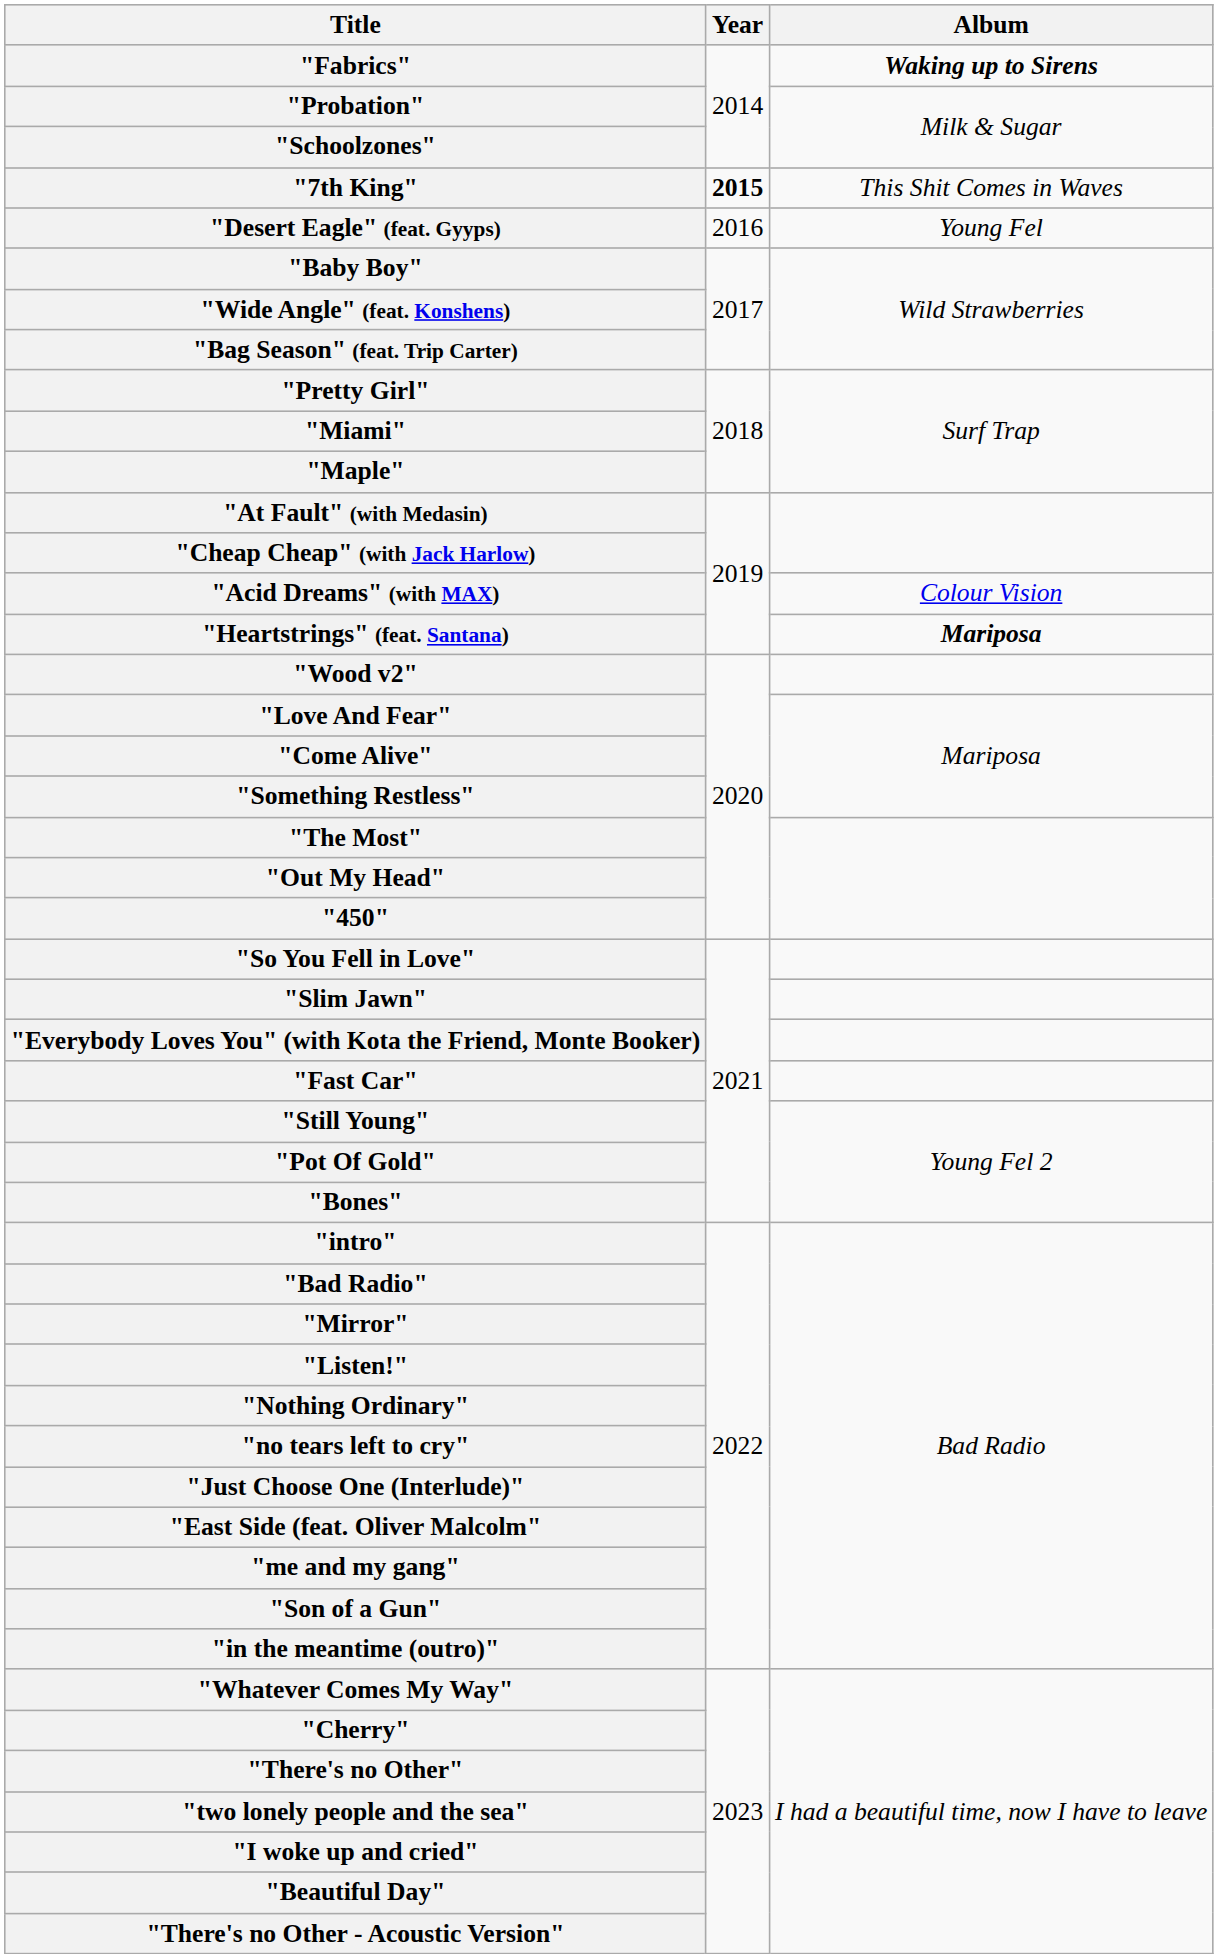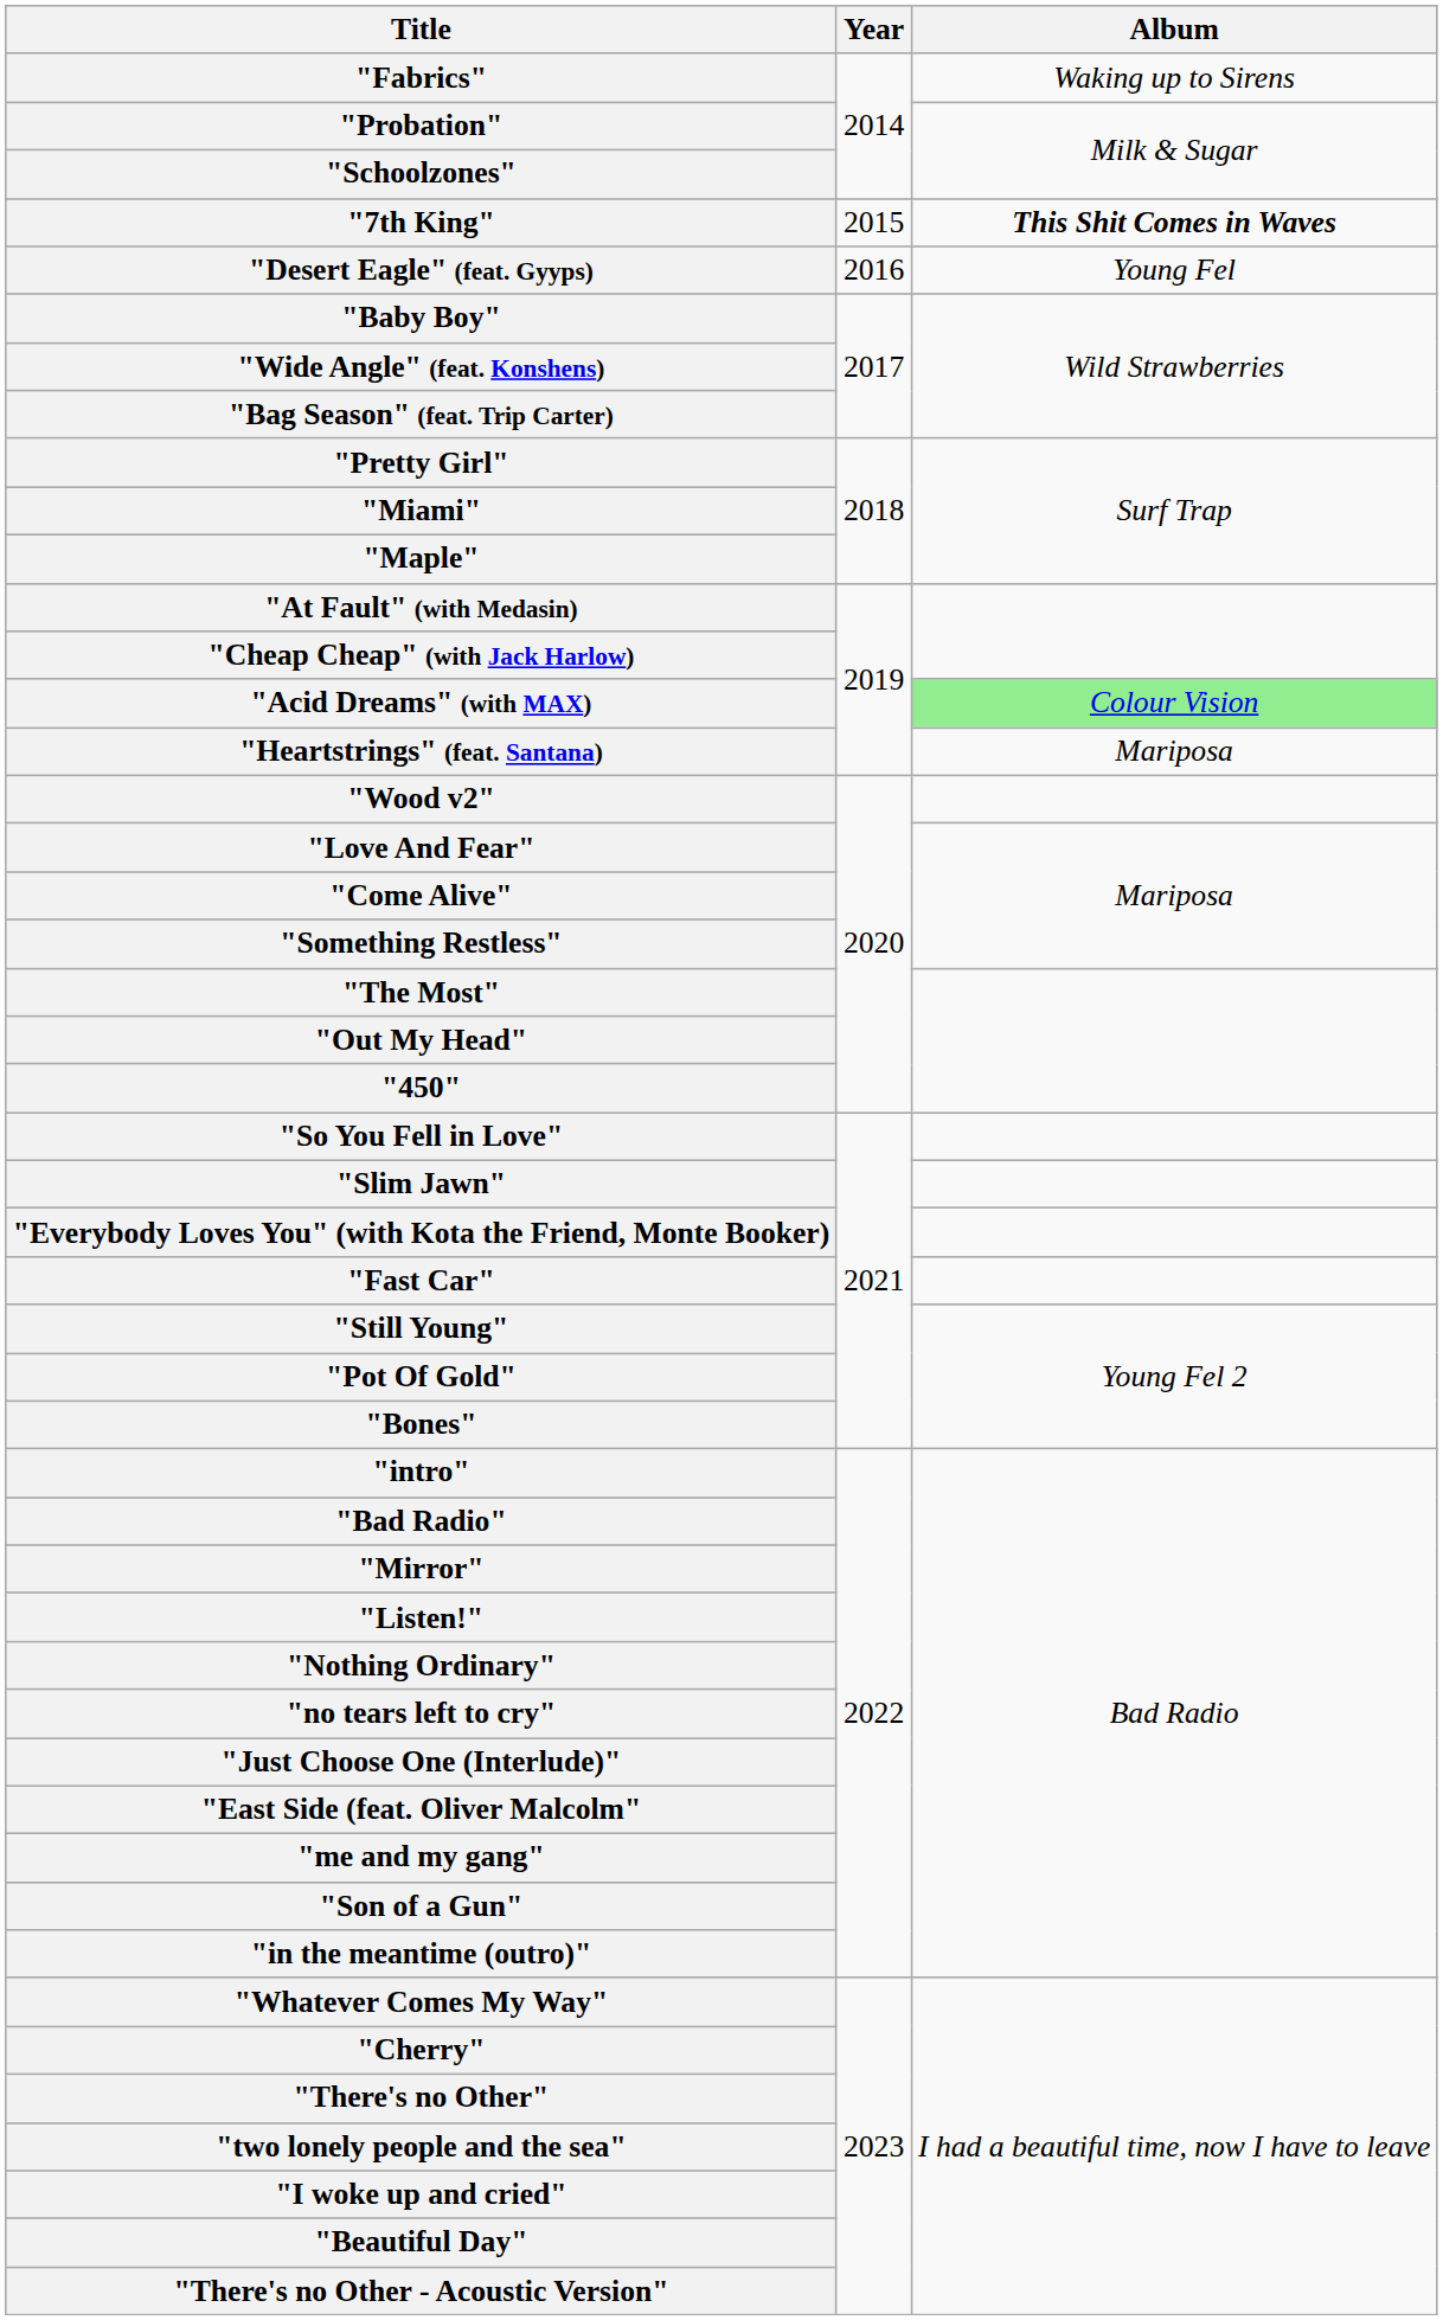"Fabrics" | Album: bold -> normal
"7th King" | Year: bold -> normal
"7th King" | Album: normal -> bold
"Acid Dreams" (with MAX) | Album: no background -> lightgreen background
"Heartstrings" (feat. Santana) | Album: bold -> normal
